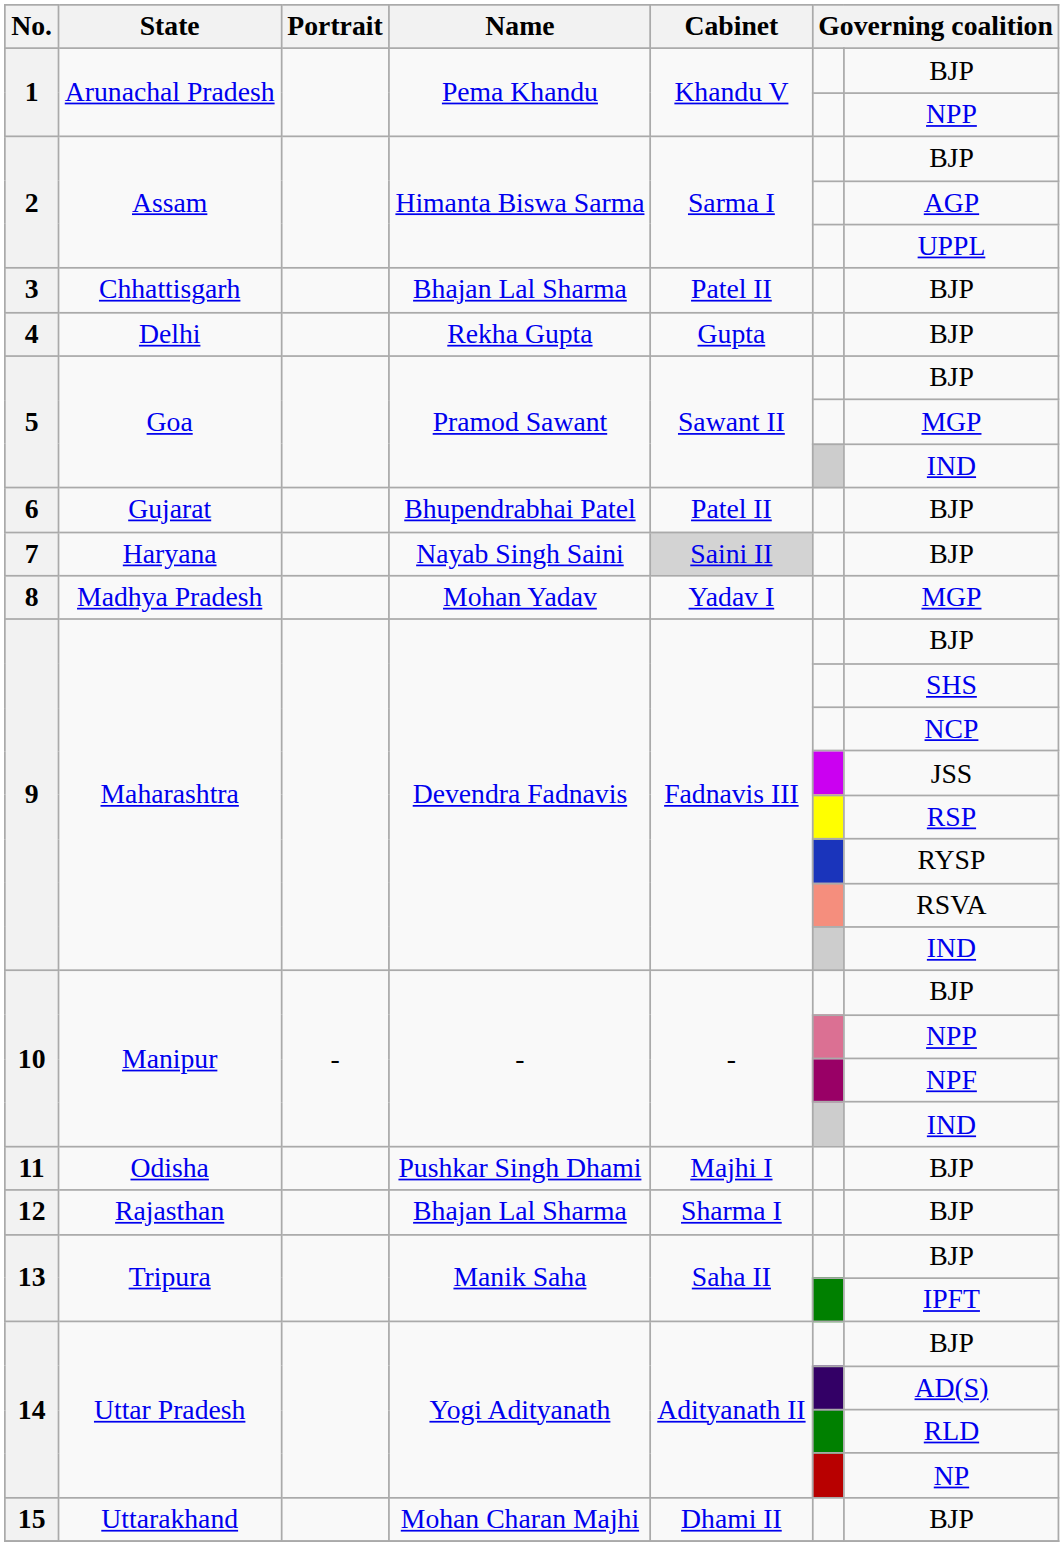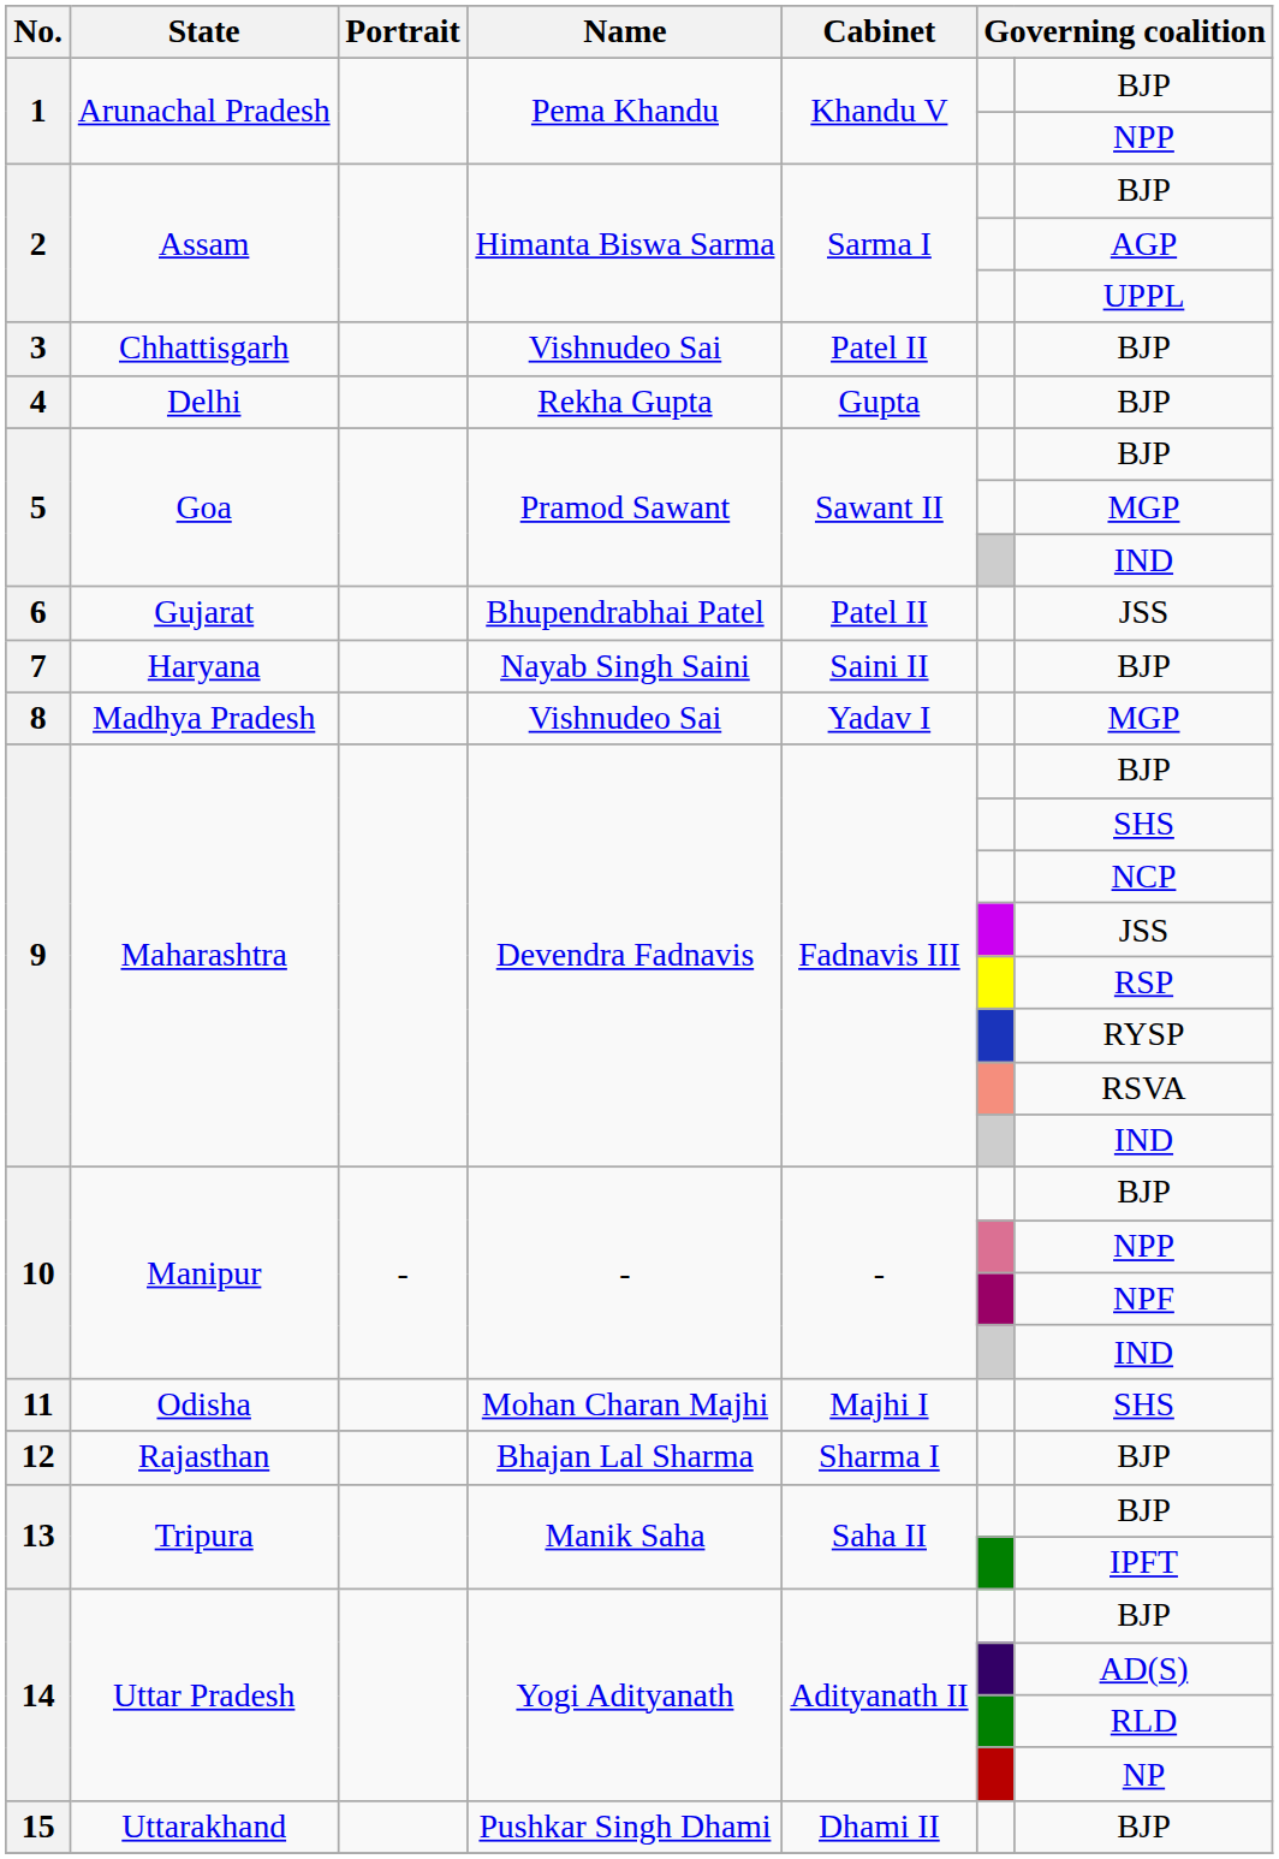3 | Name: Bhajan Lal Sharma -> Vishnudeo Sai
6 | column 7: BJP -> JSS
7 | Cabinet: lightgrey background -> no background
8 | Name: Mohan Yadav -> Vishnudeo Sai
11 | Name: Pushkar Singh Dhami -> Mohan Charan Majhi
11 | column 7: BJP -> SHS
15 | Name: Mohan Charan Majhi -> Pushkar Singh Dhami
